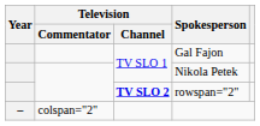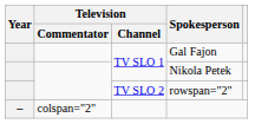rowspan="2" | Television / Channel: bold -> normal
